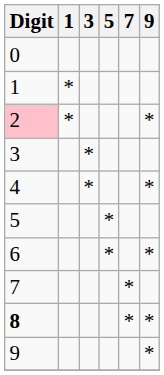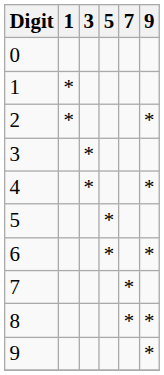2 | Digit: pink background -> no background
8 | Digit: bold -> normal
